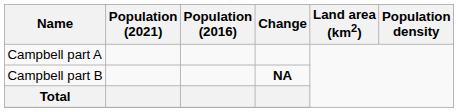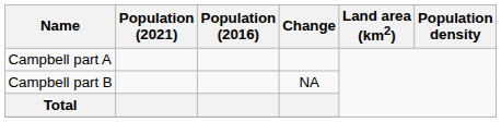Campbell part B | Change: bold -> normal
